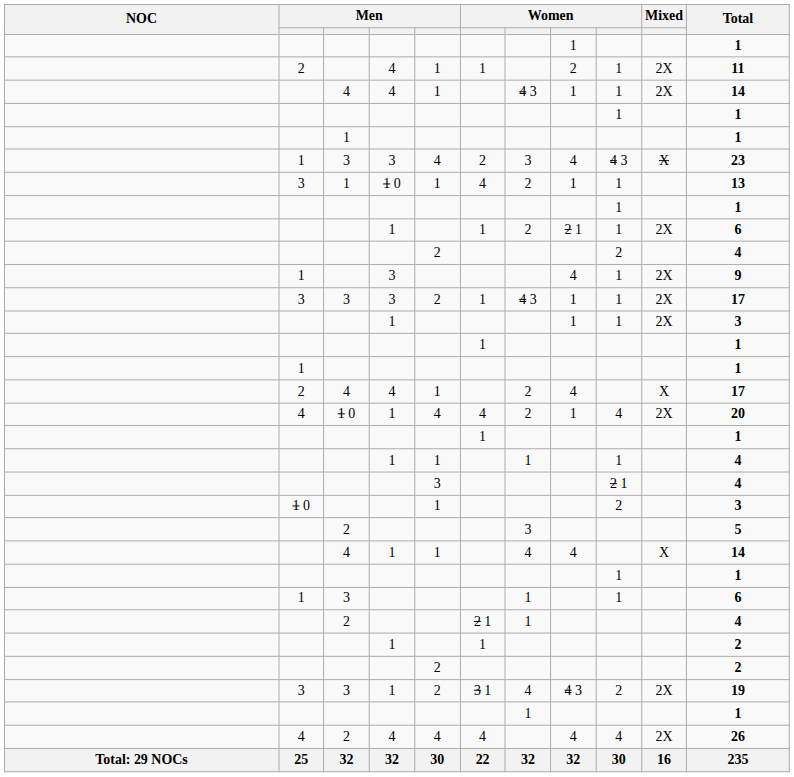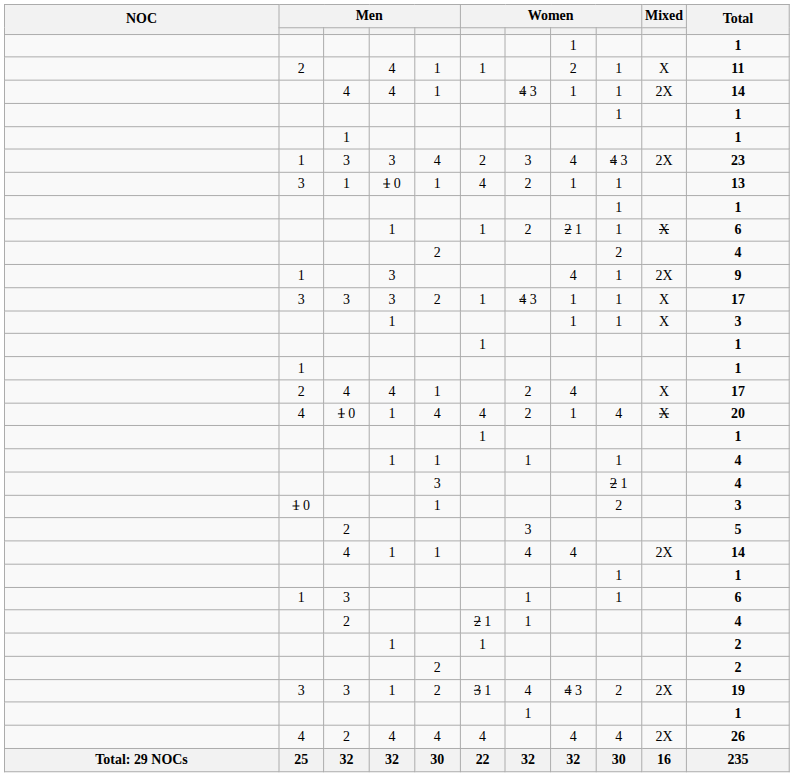row 4 | Mixed: 2X -> X
row 8 | Mixed: X -> 2X
row 11 | Mixed: 2X -> X
row 14 | Mixed: 2X -> X
row 15 | Mixed: 2X -> X
row 19 | Mixed: 2X -> X
row 25 | Mixed: X -> 2X
